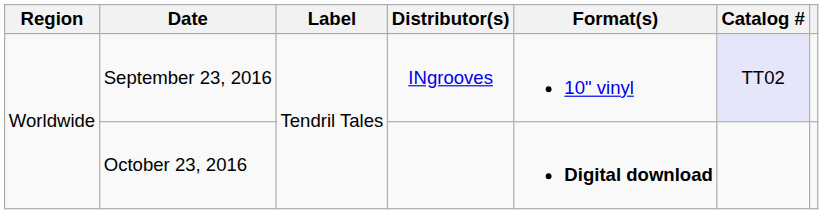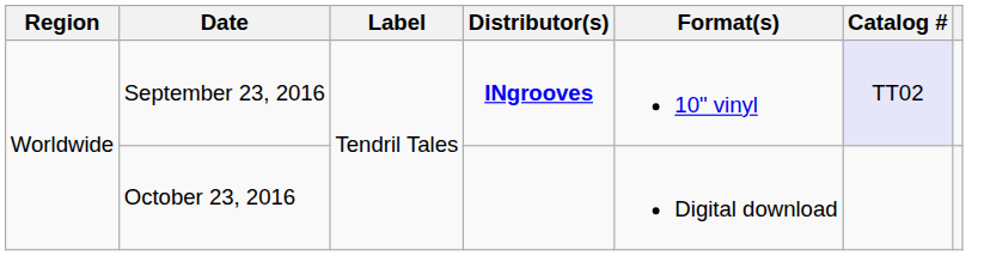September 23, 2016 | Distributor(s): normal -> bold
October 23, 2016 | Format(s): bold -> normal
